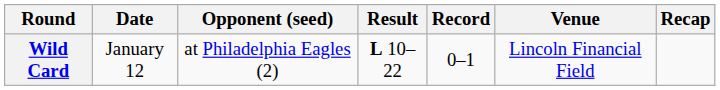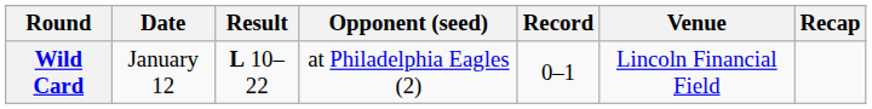columns swapped: Opponent (seed) <-> Result
